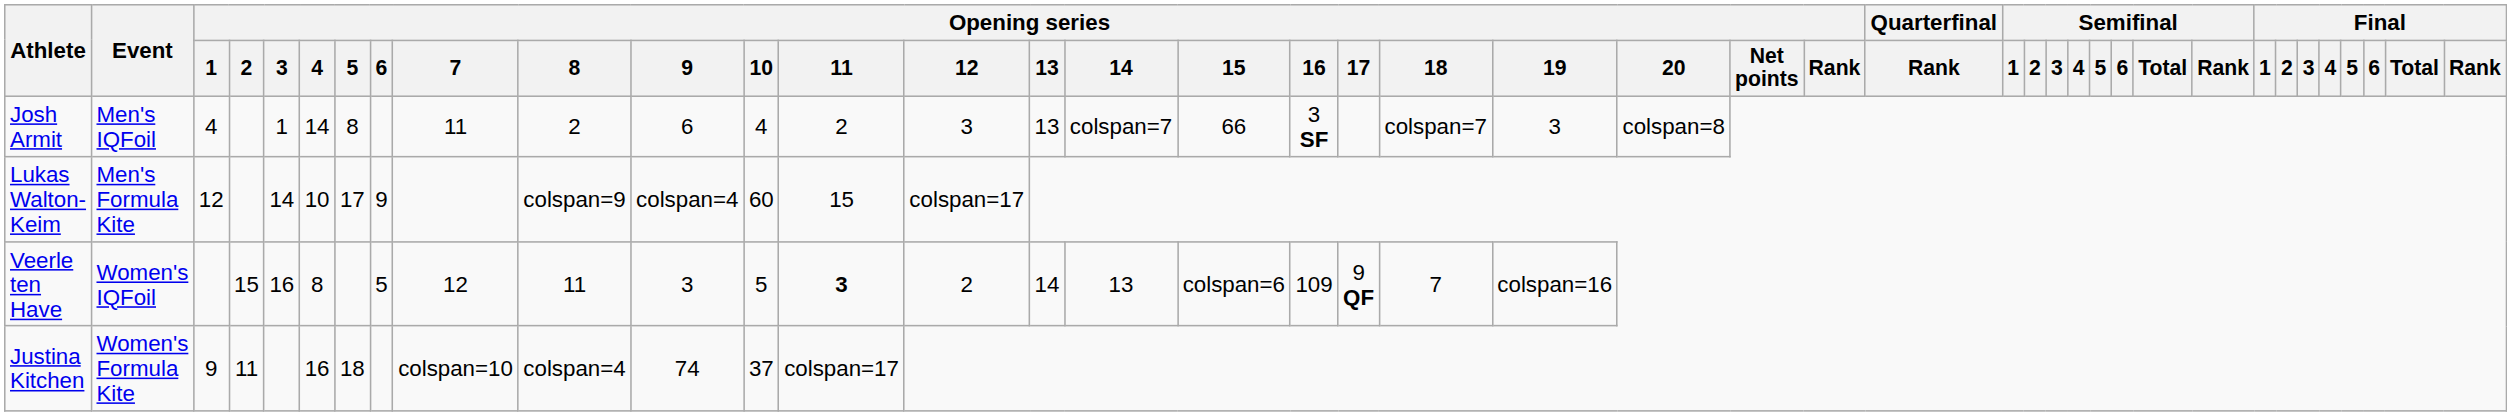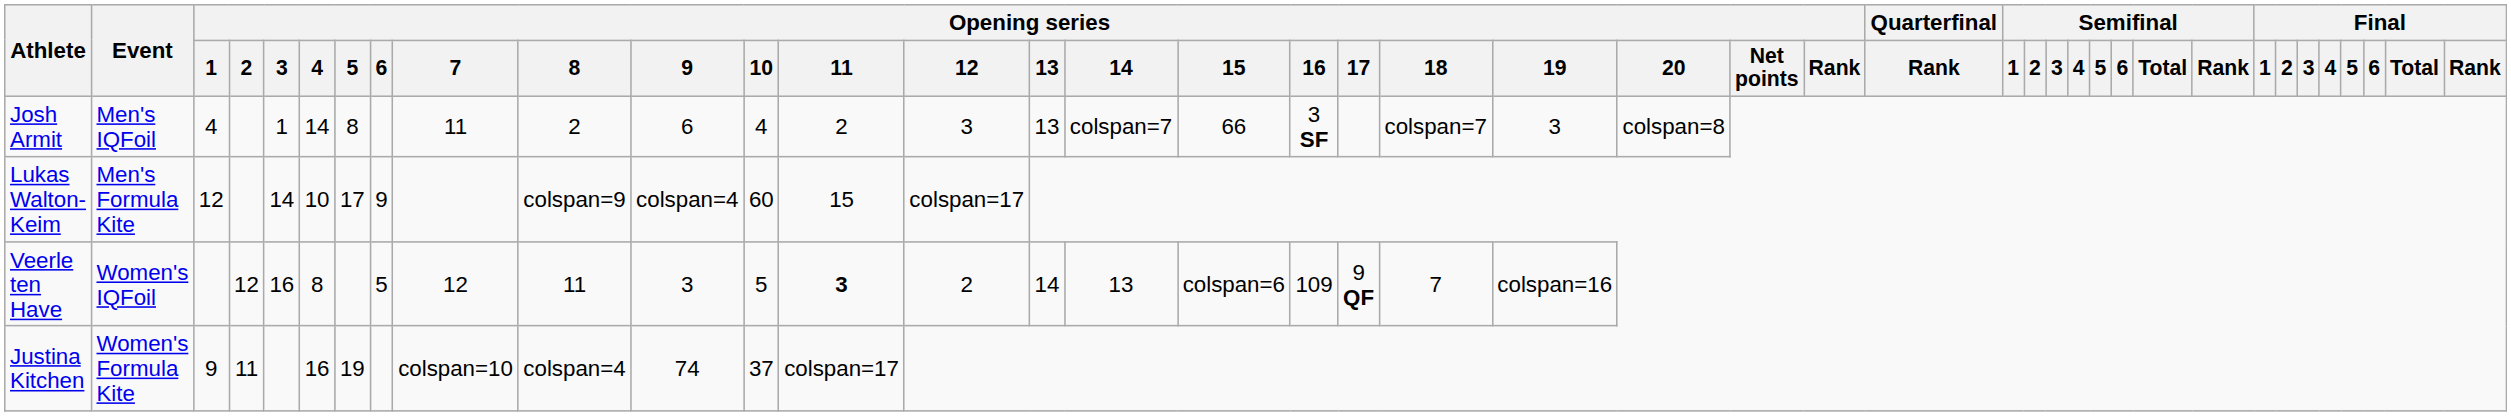Veerle ten Have | Opening series / 2: 15 -> 12
Justina Kitchen | Opening series / 5: 18 -> 19
